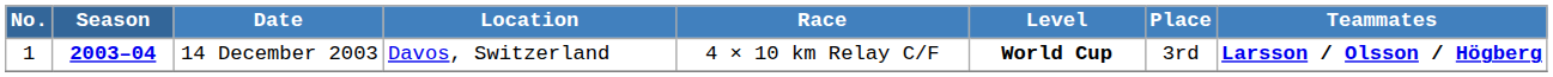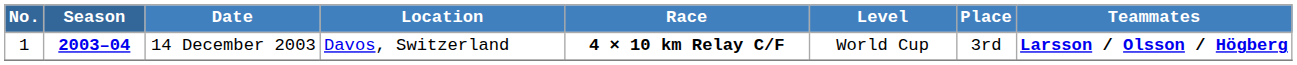14 December 2003 | Race: normal -> bold
14 December 2003 | Level: bold -> normal
